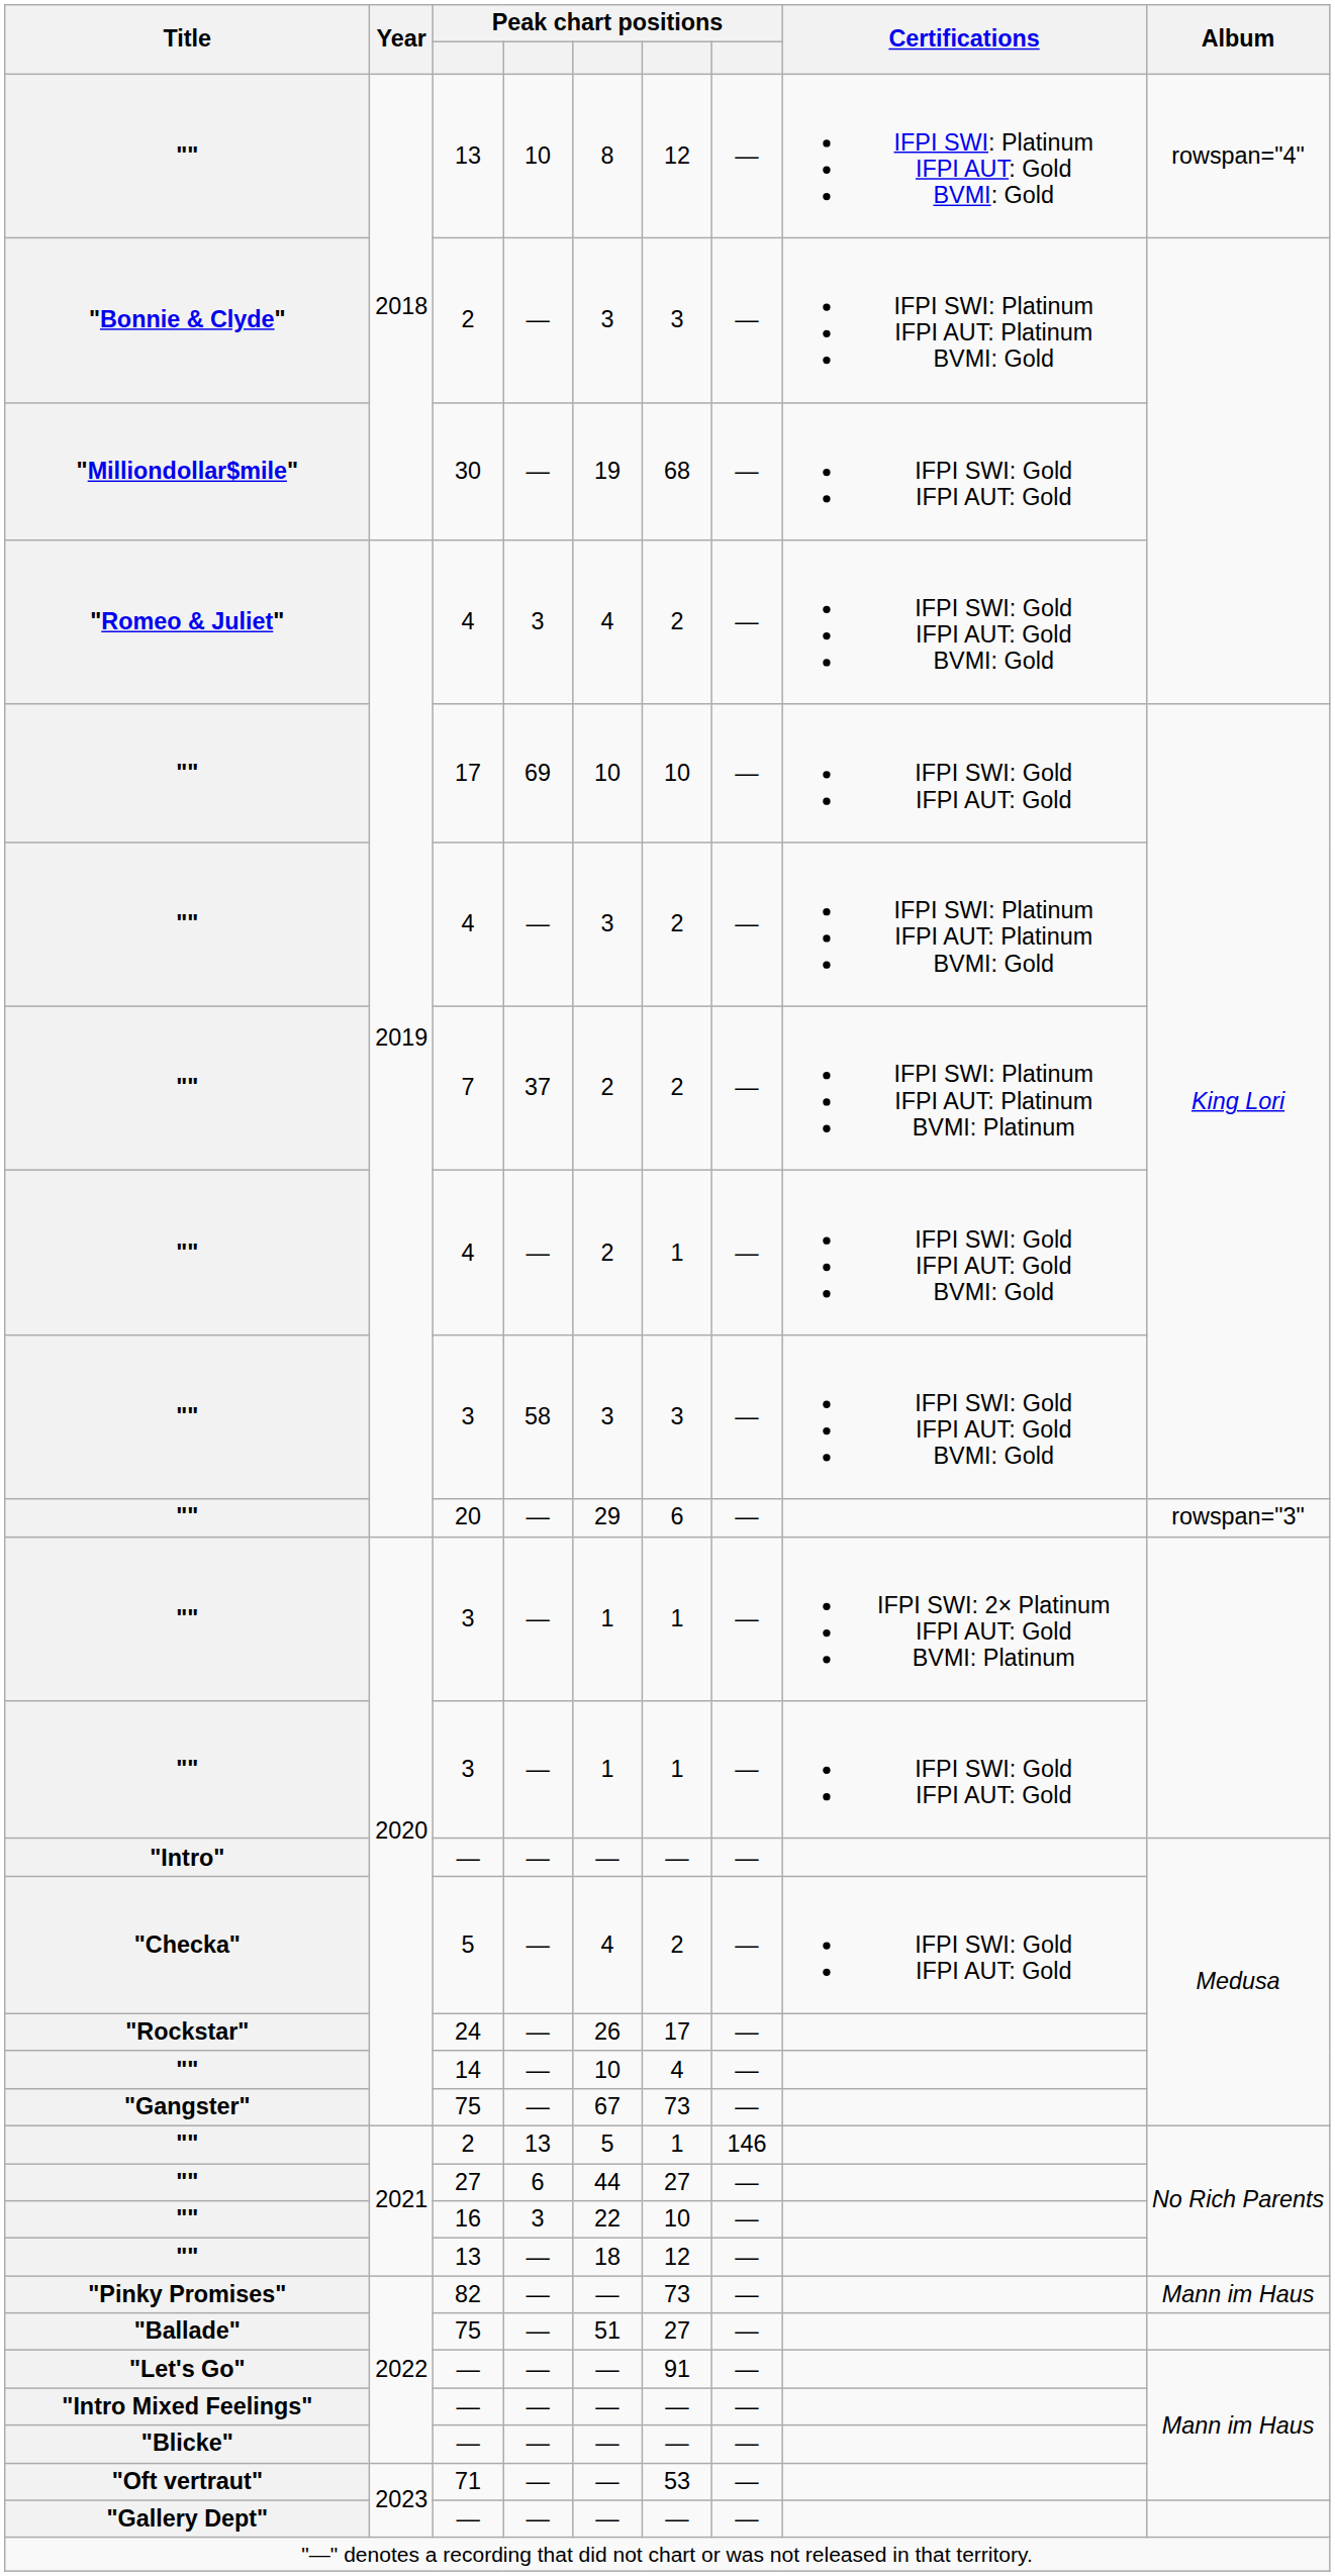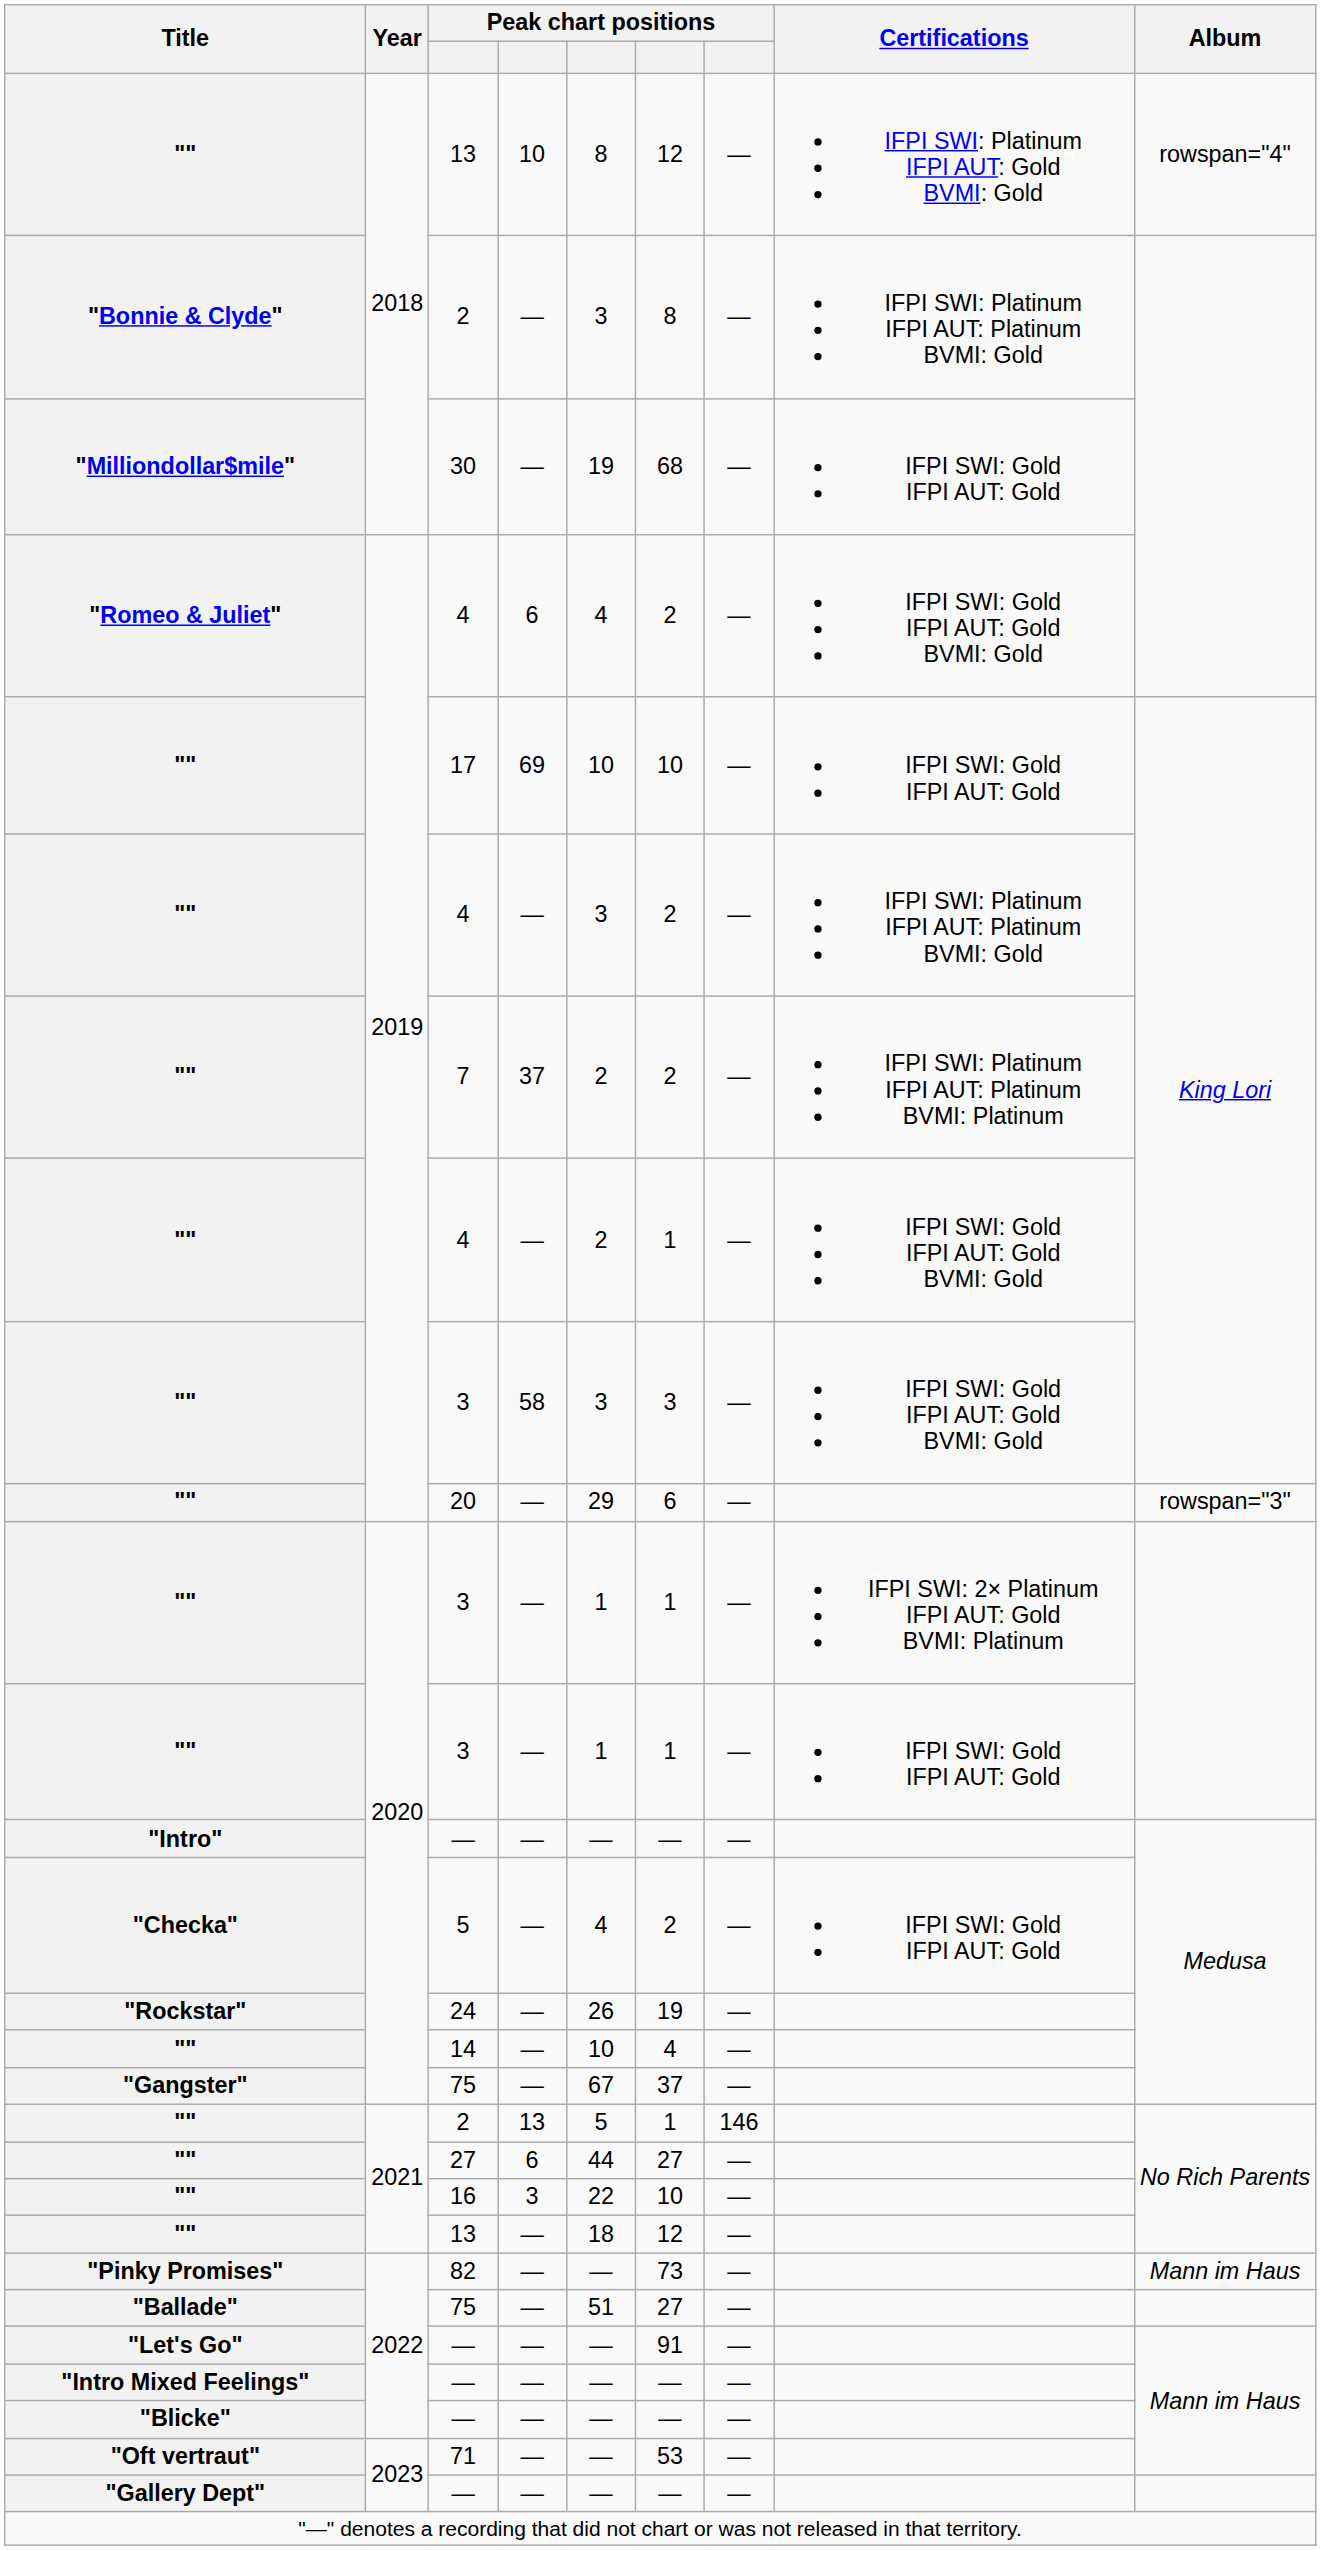"Bonnie & Clyde" / 2 | column 6: 3 -> 8
"Romeo & Juliet" / 4 | column 4: 3 -> 6
24 | column 6: 17 -> 19
"Gangster" / 75 | column 6: 73 -> 37
